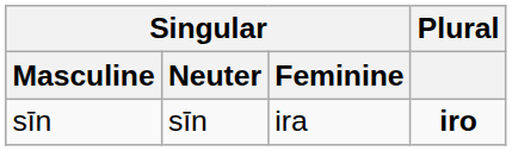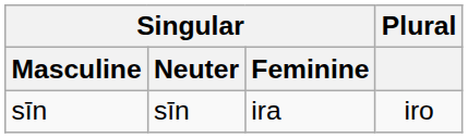row 3 | Plural: bold -> normal
